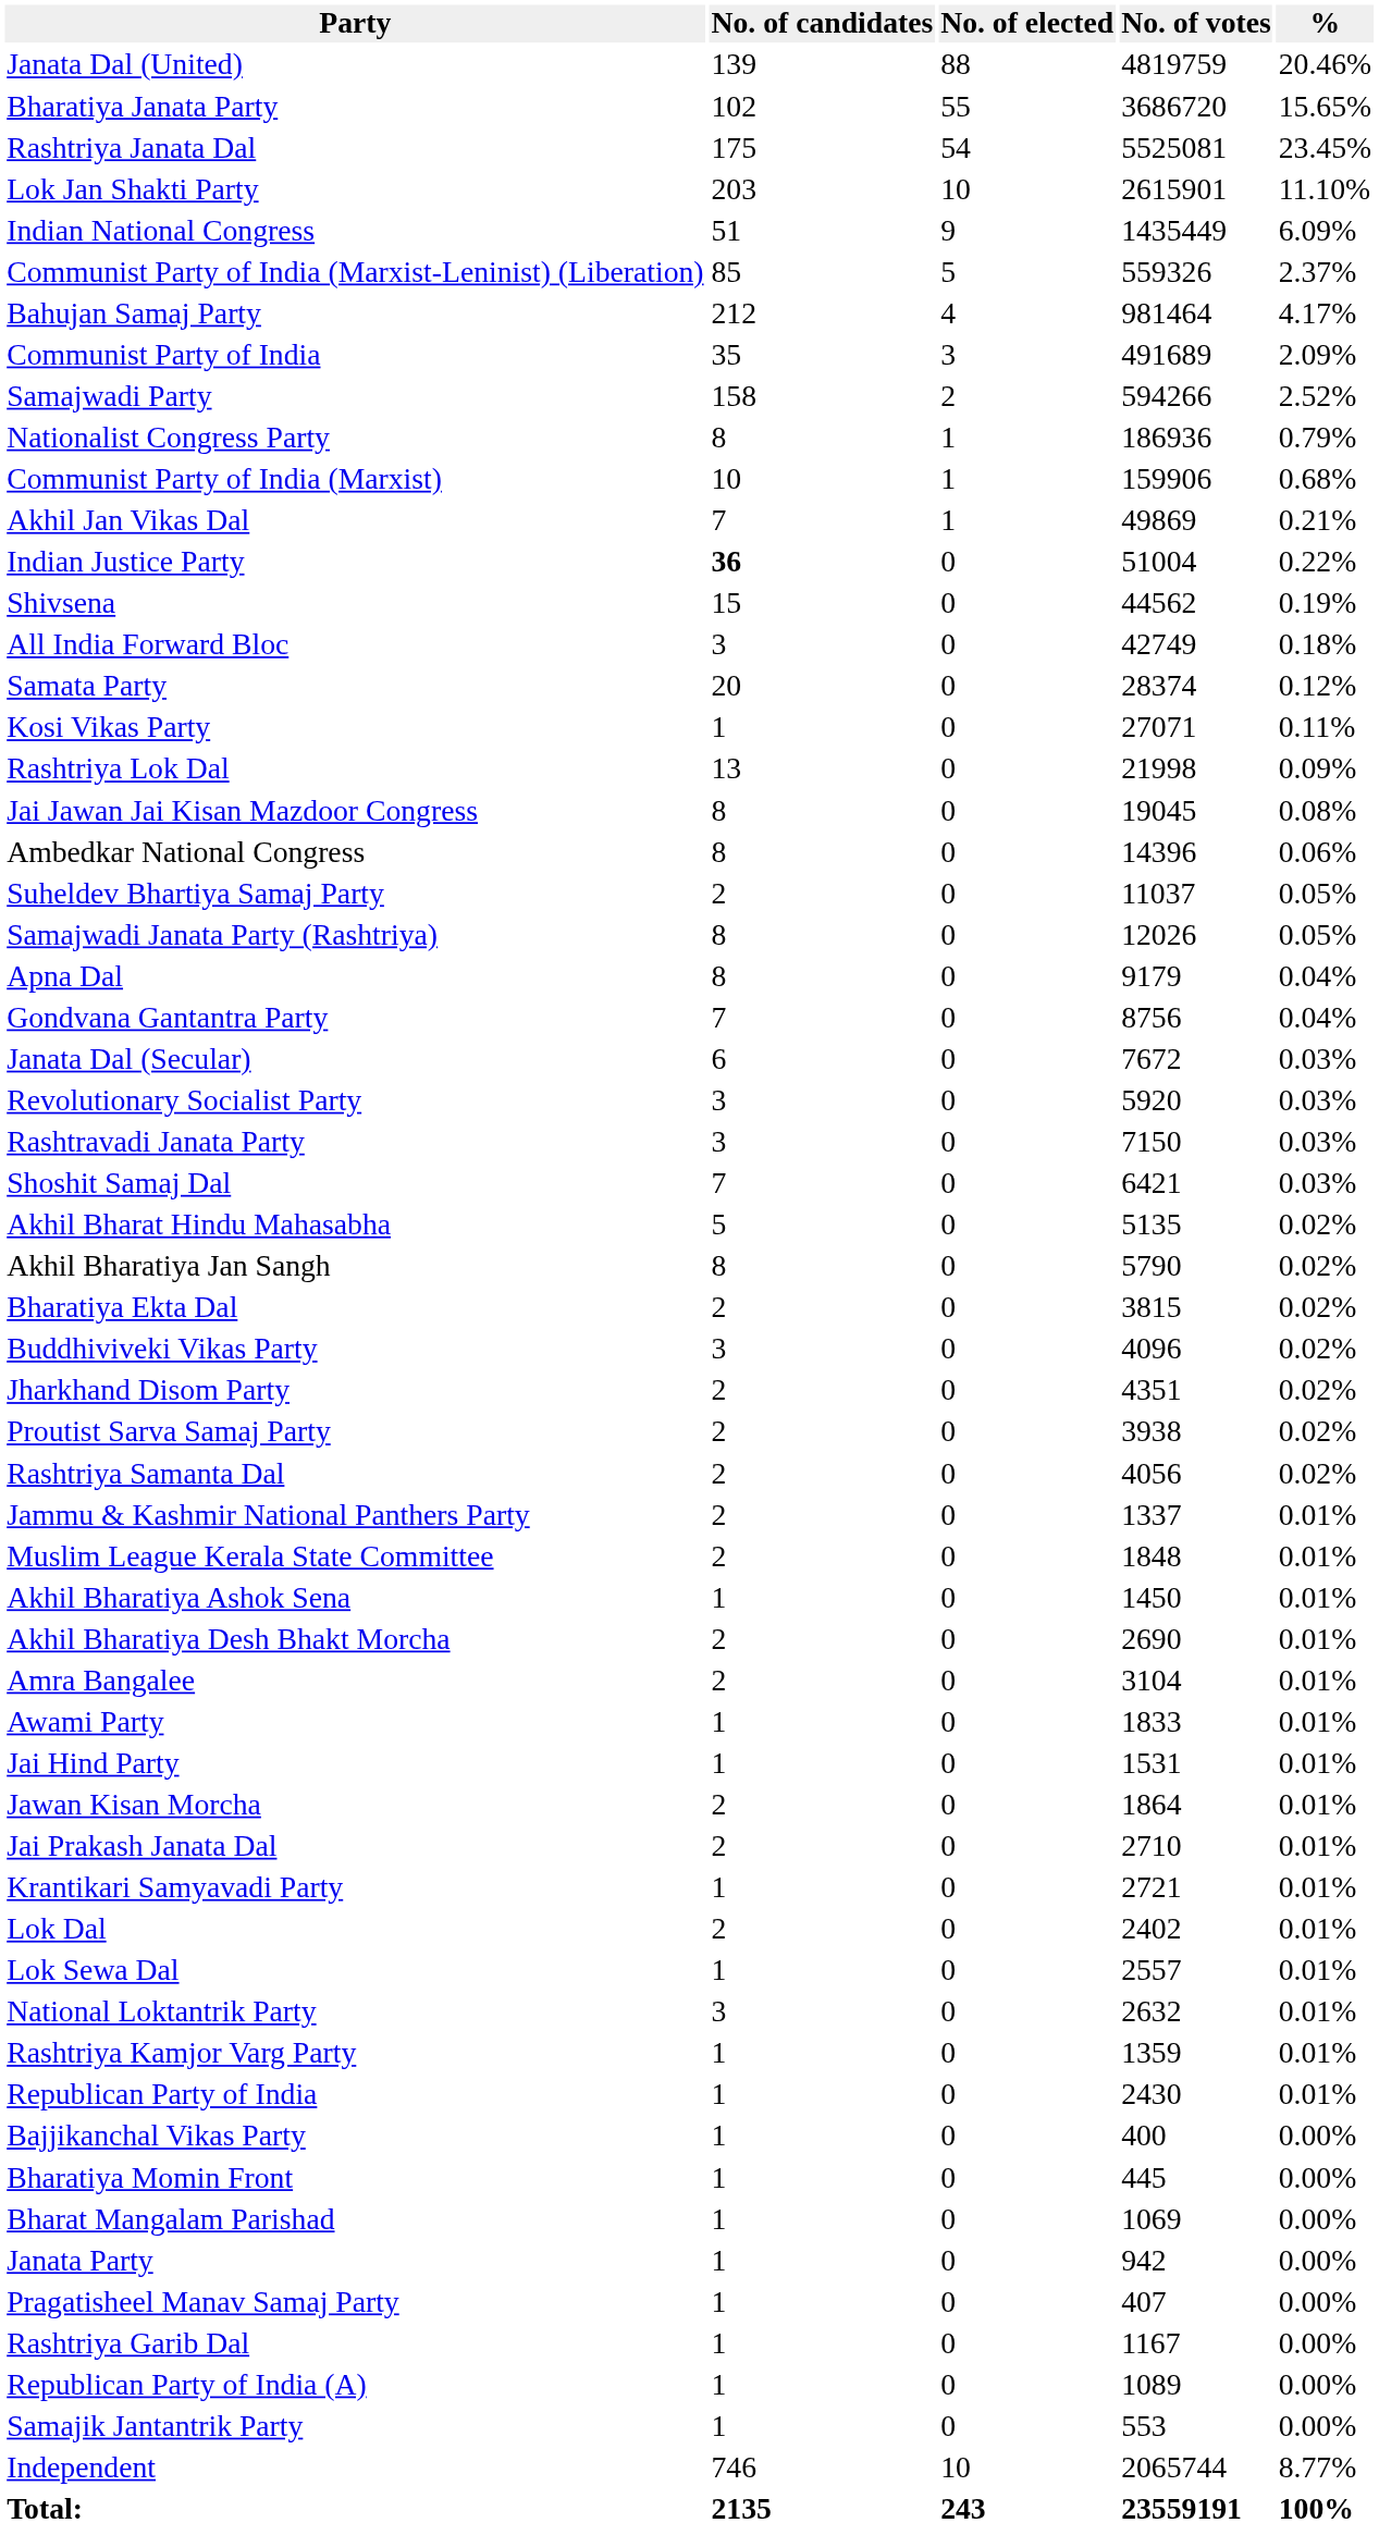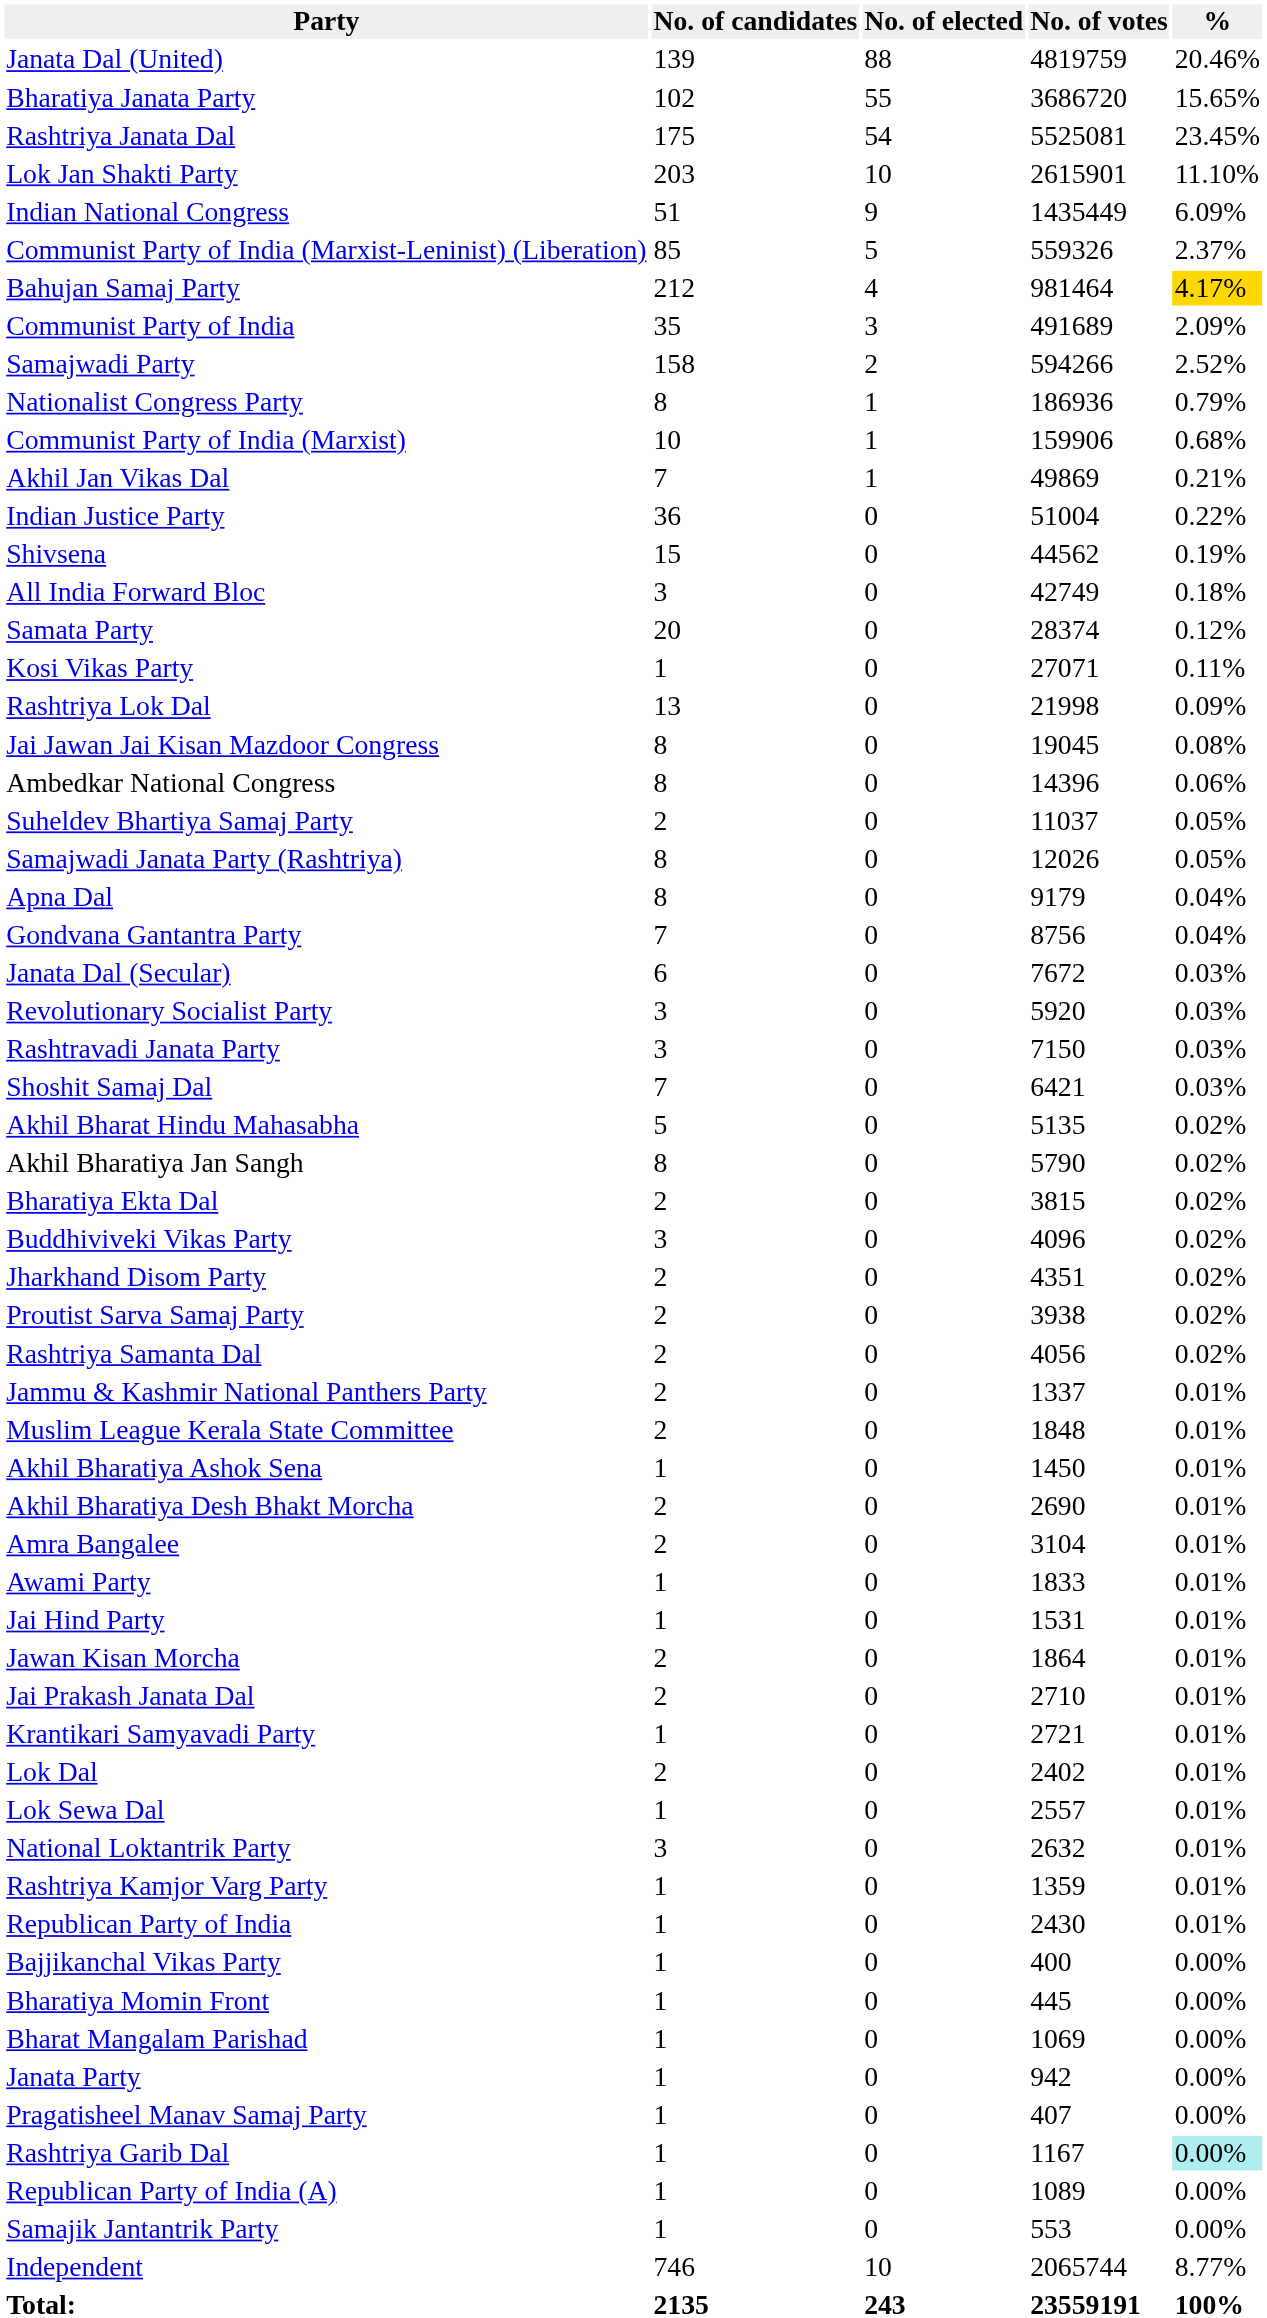Bahujan Samaj Party | %: no background -> gold background
Indian Justice Party | No. of candidates: bold -> normal
Rashtriya Garib Dal | %: no background -> paleturquoise background
